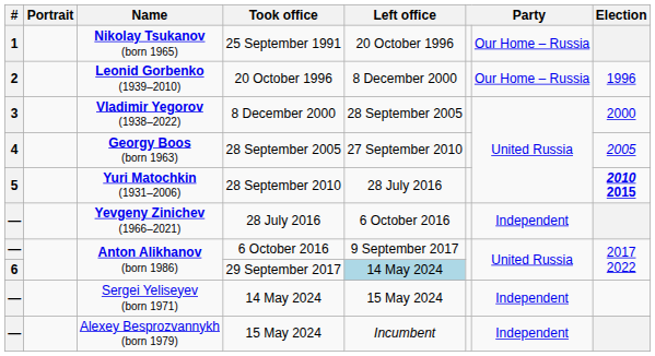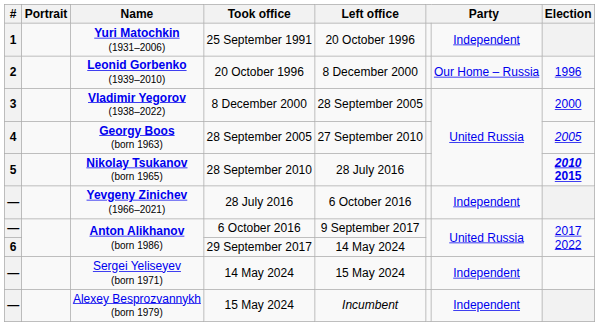25 September 1991 | Name: Nikolay Tsukanov (born 1965) -> Yuri Matochkin (1931–2006)
25 September 1991 | column 7: Our Home – Russia -> Independent
28 September 2010 | Name: Yuri Matochkin (1931–2006) -> Nikolay Tsukanov (born 1965)
29 September 2017 | Left office: lightblue background -> no background
